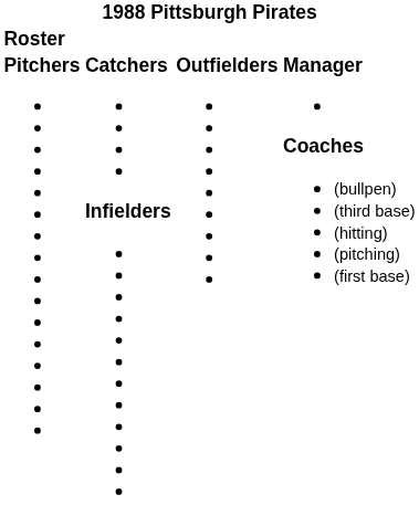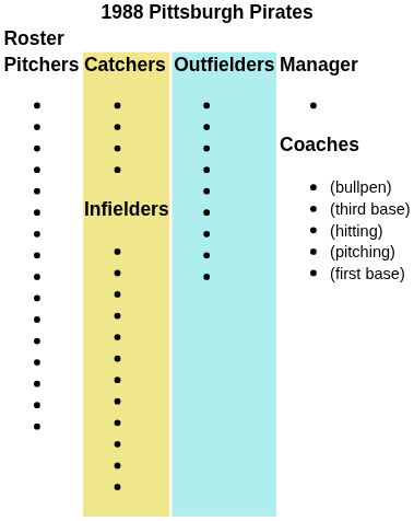Pitchers | column 2: no background -> khaki background
Pitchers | column 3: no background -> paleturquoise background
